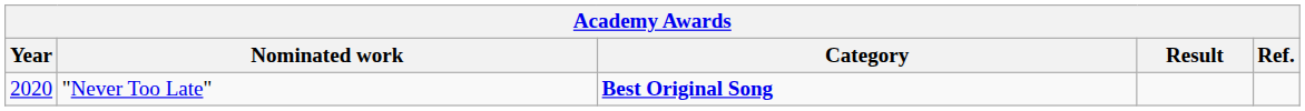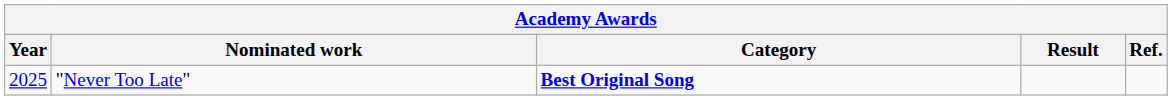"Never Too Late" | Year: 2020 -> 2025
